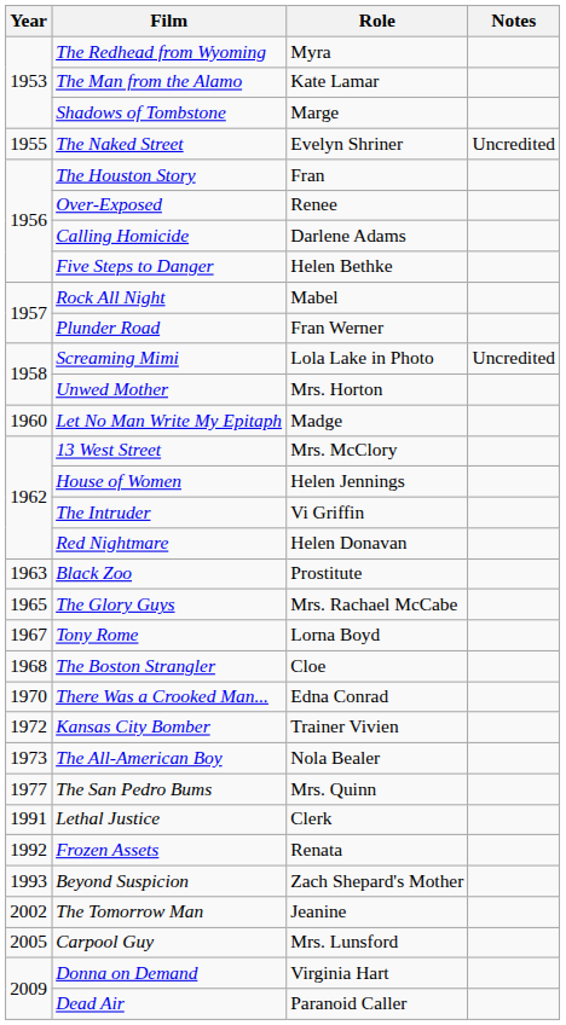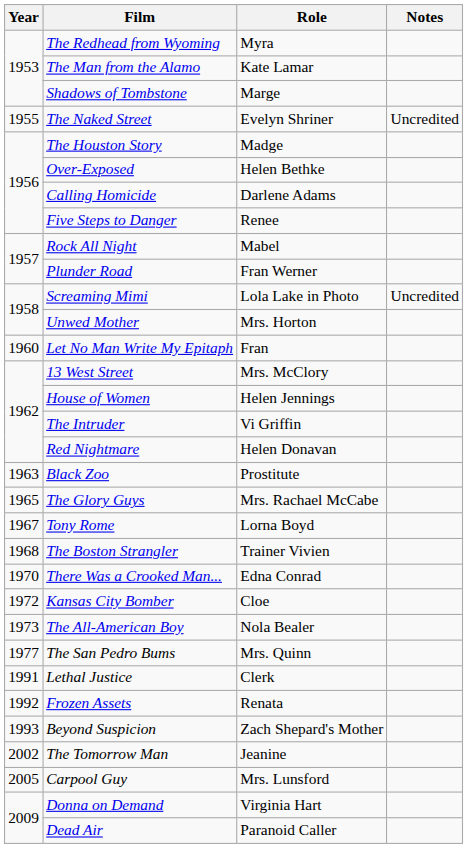The Houston Story | Role: Fran -> Madge
Over-Exposed | Role: Renee -> Helen Bethke
Five Steps to Danger | Role: Helen Bethke -> Renee
Let No Man Write My Epitaph | Role: Madge -> Fran
The Boston Strangler | Role: Cloe -> Trainer Vivien
Kansas City Bomber | Role: Trainer Vivien -> Cloe
